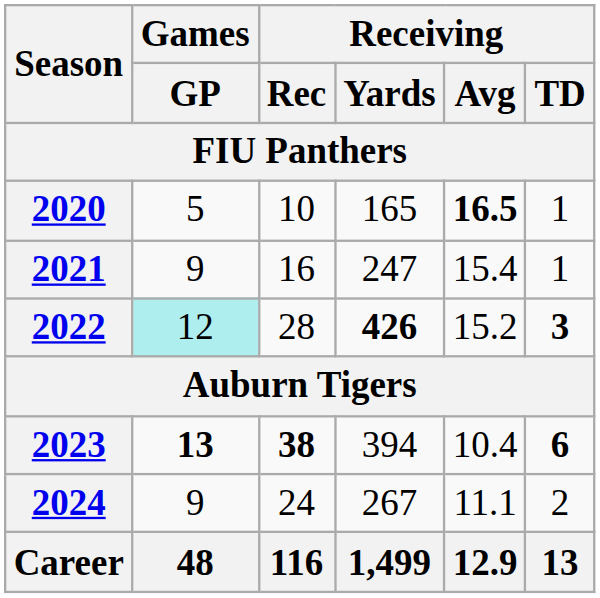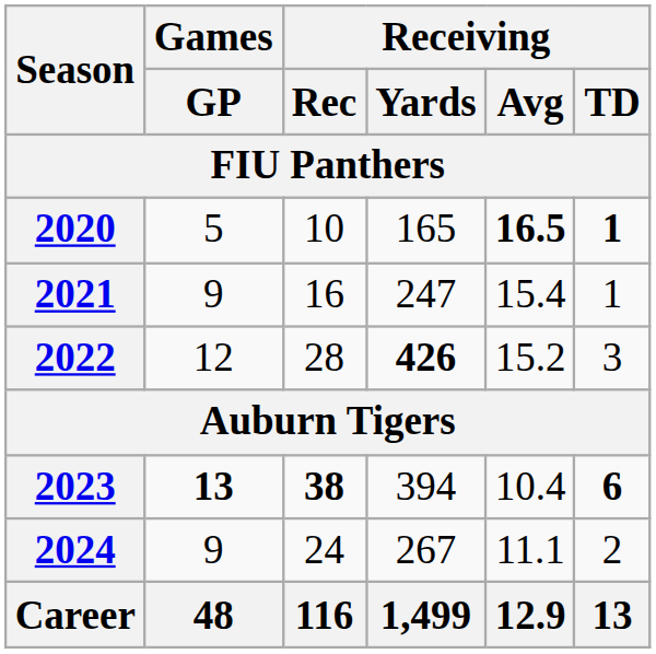2020 | Receiving / TD: normal -> bold
2022 | Games / GP: paleturquoise background -> no background
2022 | Receiving / TD: bold -> normal
